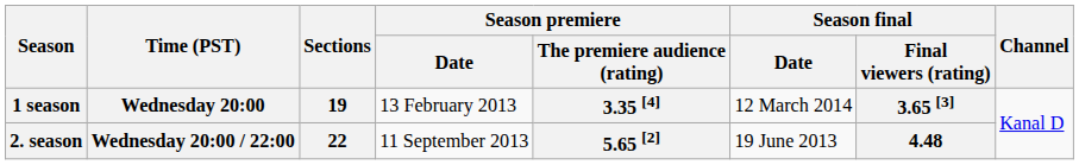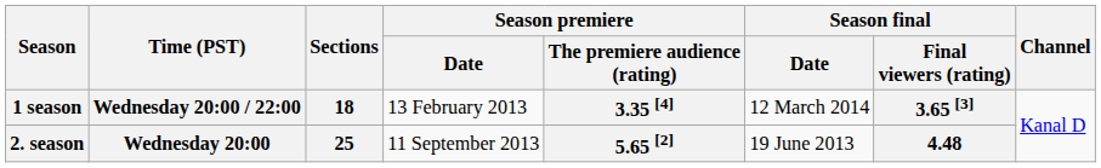1 season | Time (PST): Wednesday 20:00 -> Wednesday 20:00 / 22:00
1 season | Sections: 19 -> 18
2. season | Time (PST): Wednesday 20:00 / 22:00 -> Wednesday 20:00
2. season | Sections: 22 -> 25
